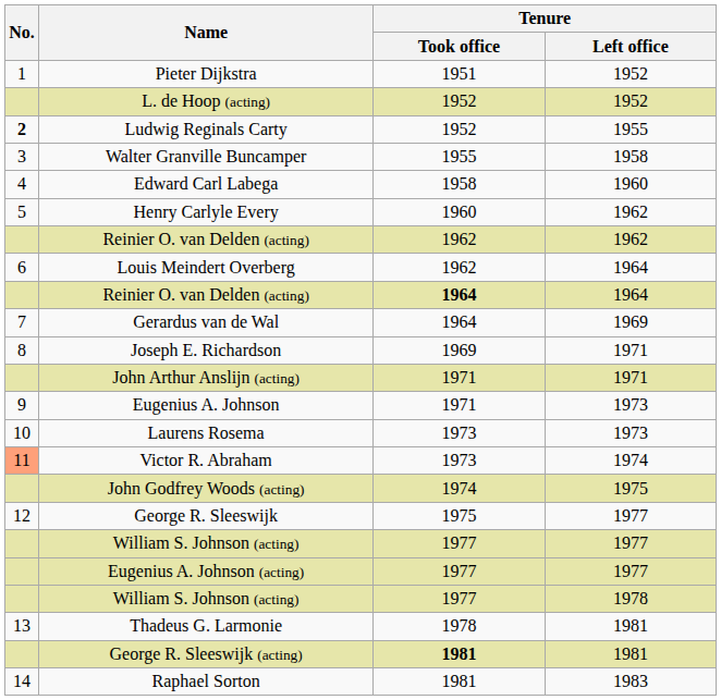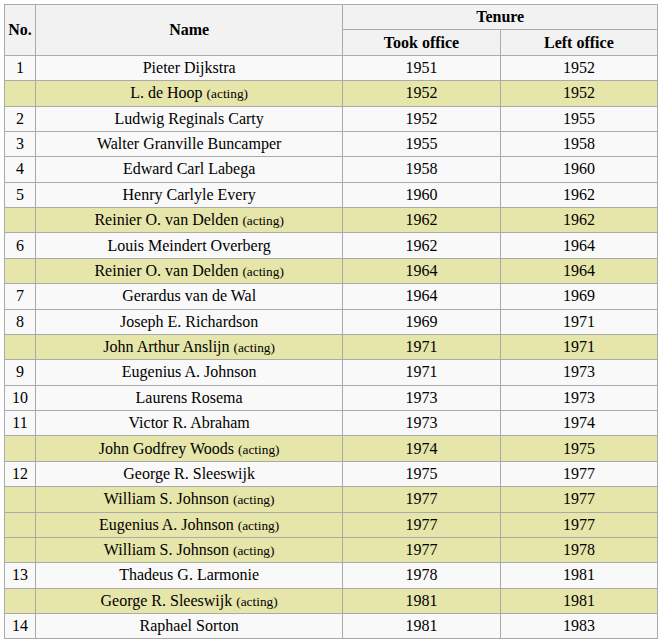Ludwig Reginals Carty | No.: bold -> normal
Reinier O. van Delden (acting) / 1964 | Tenure / Took office: bold -> normal
Victor R. Abraham | No.: lightsalmon background -> no background
George R. Sleeswijk (acting) | Tenure / Took office: bold -> normal
